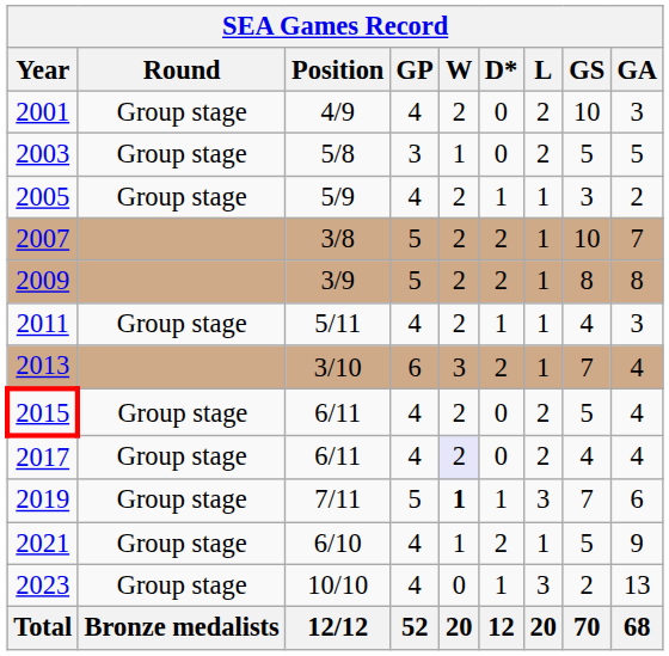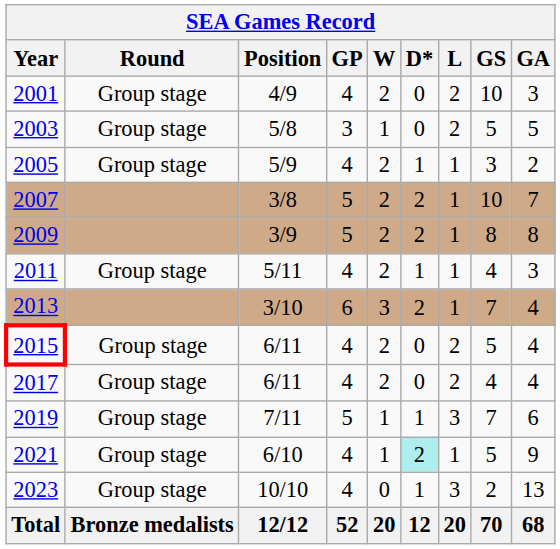2017 | W: lavender background -> no background
2019 | W: bold -> normal
2021 | D*: no background -> paleturquoise background
